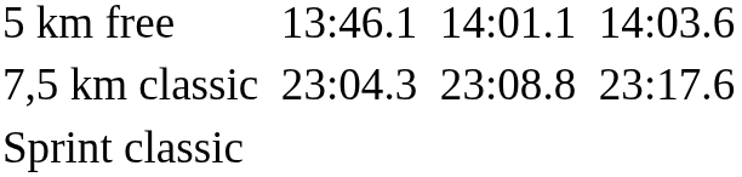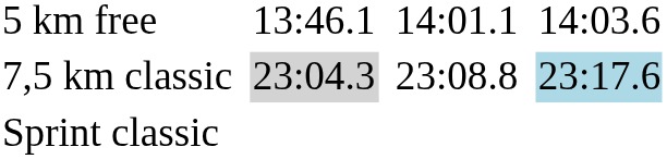7,5 km classic | column 2: no background -> lightgrey background
7,5 km classic | column 4: no background -> lightblue background
